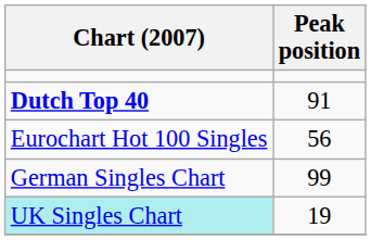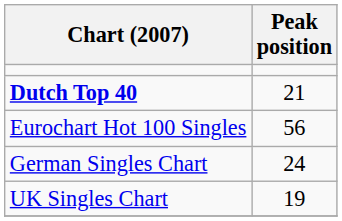row 3 | Peak position: 91 -> 21
row 5 | Peak position: 99 -> 24
row 6 | Chart (2007): paleturquoise background -> no background
